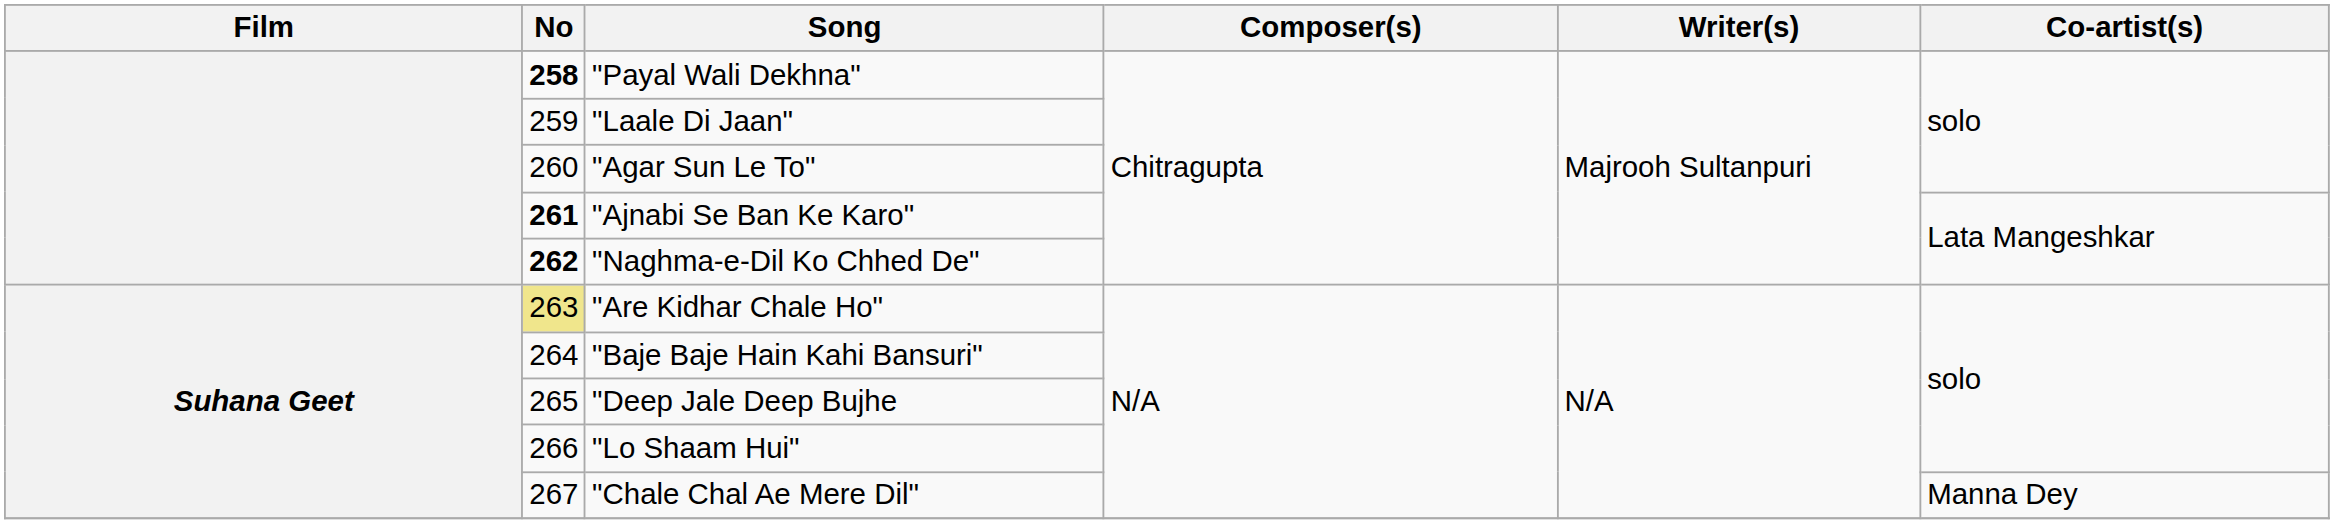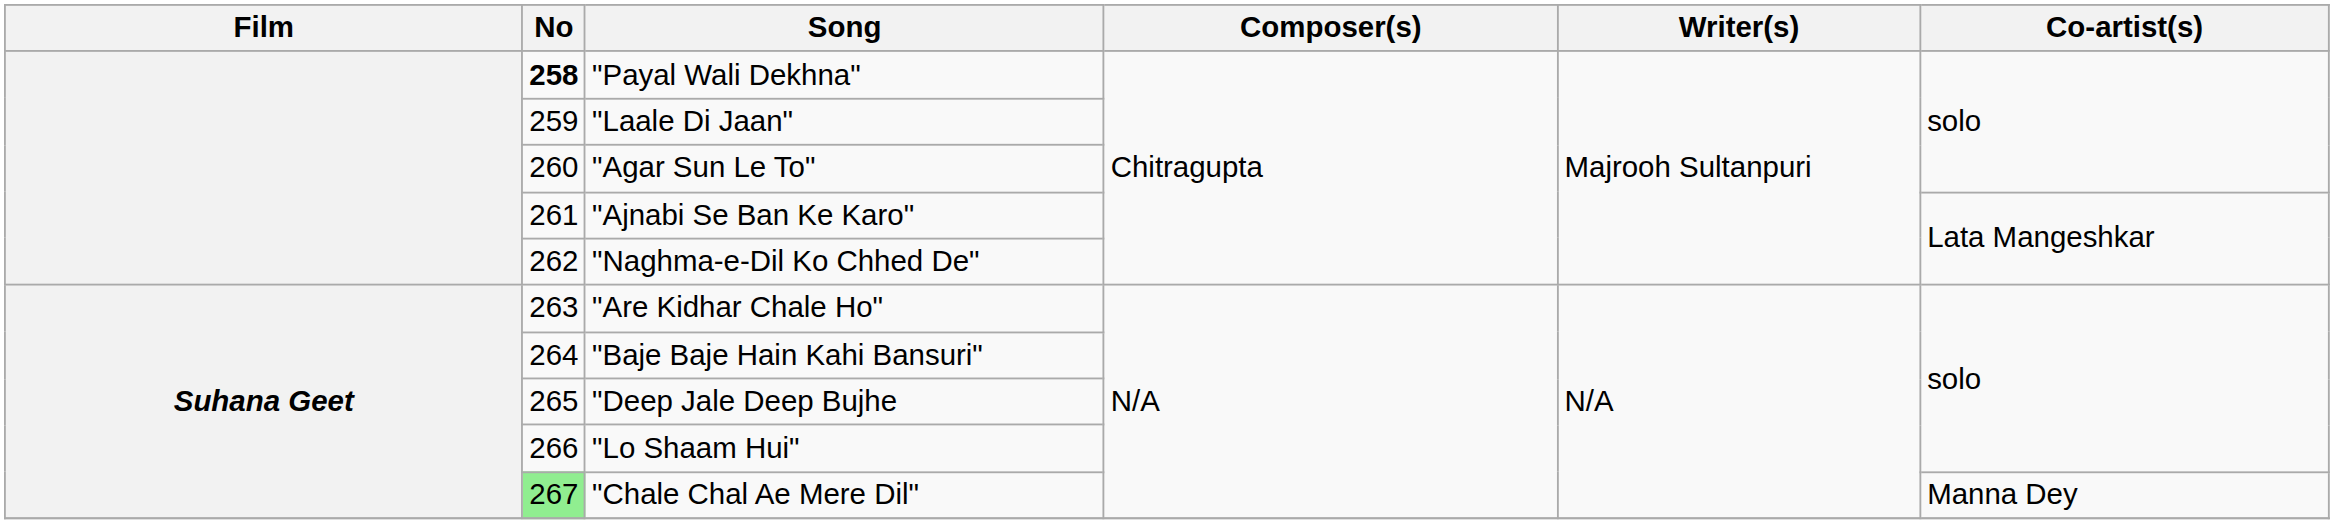"Ajnabi Se Ban Ke Karo" | No: bold -> normal
"Naghma-e-Dil Ko Chhed De" | No: bold -> normal
"Are Kidhar Chale Ho" | No: khaki background -> no background
"Chale Chal Ae Mere Dil" | No: no background -> lightgreen background
